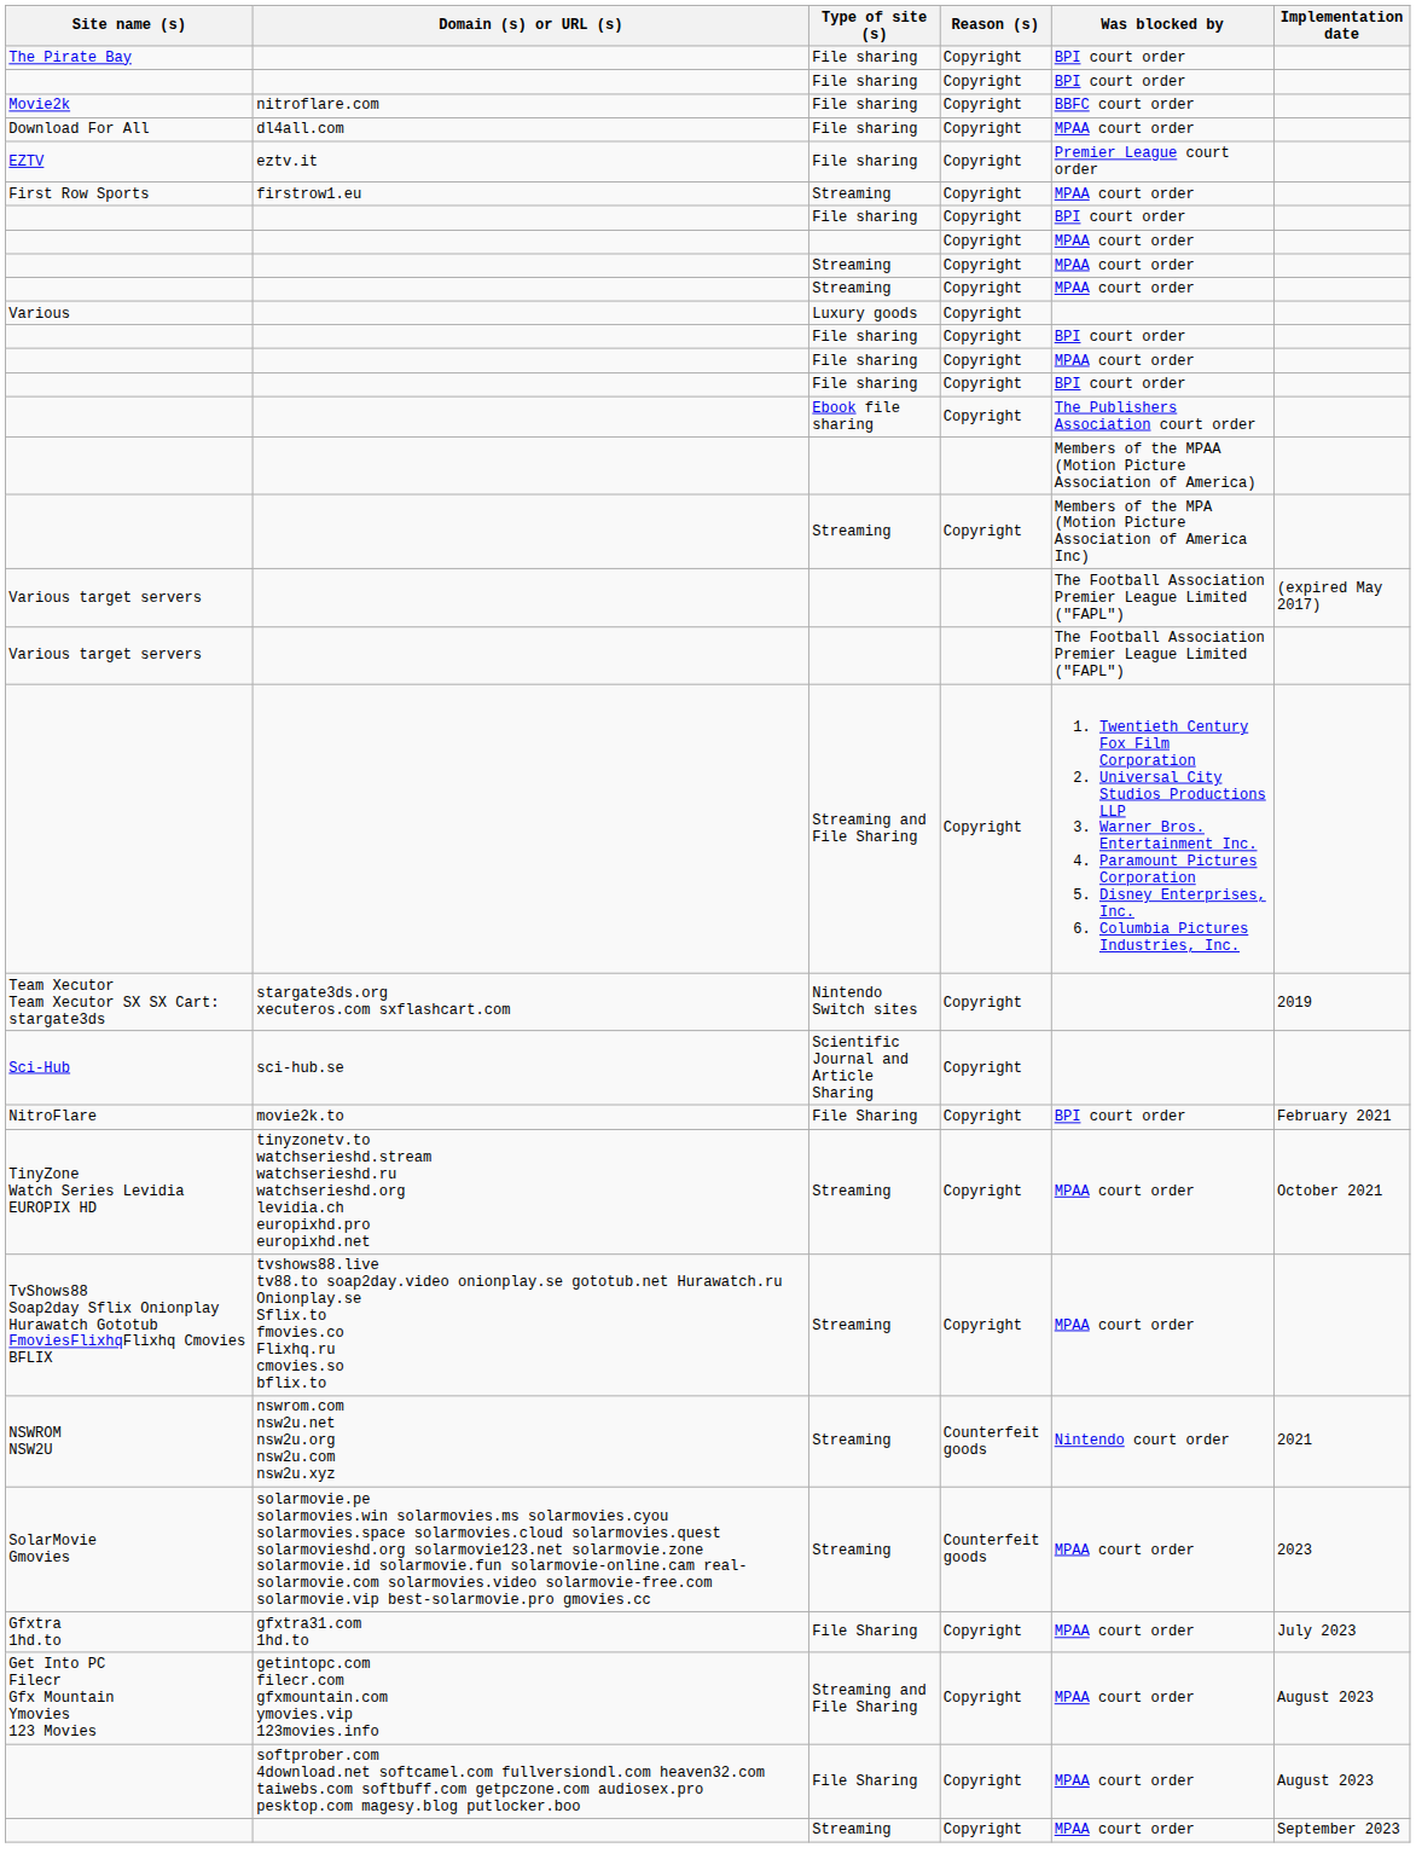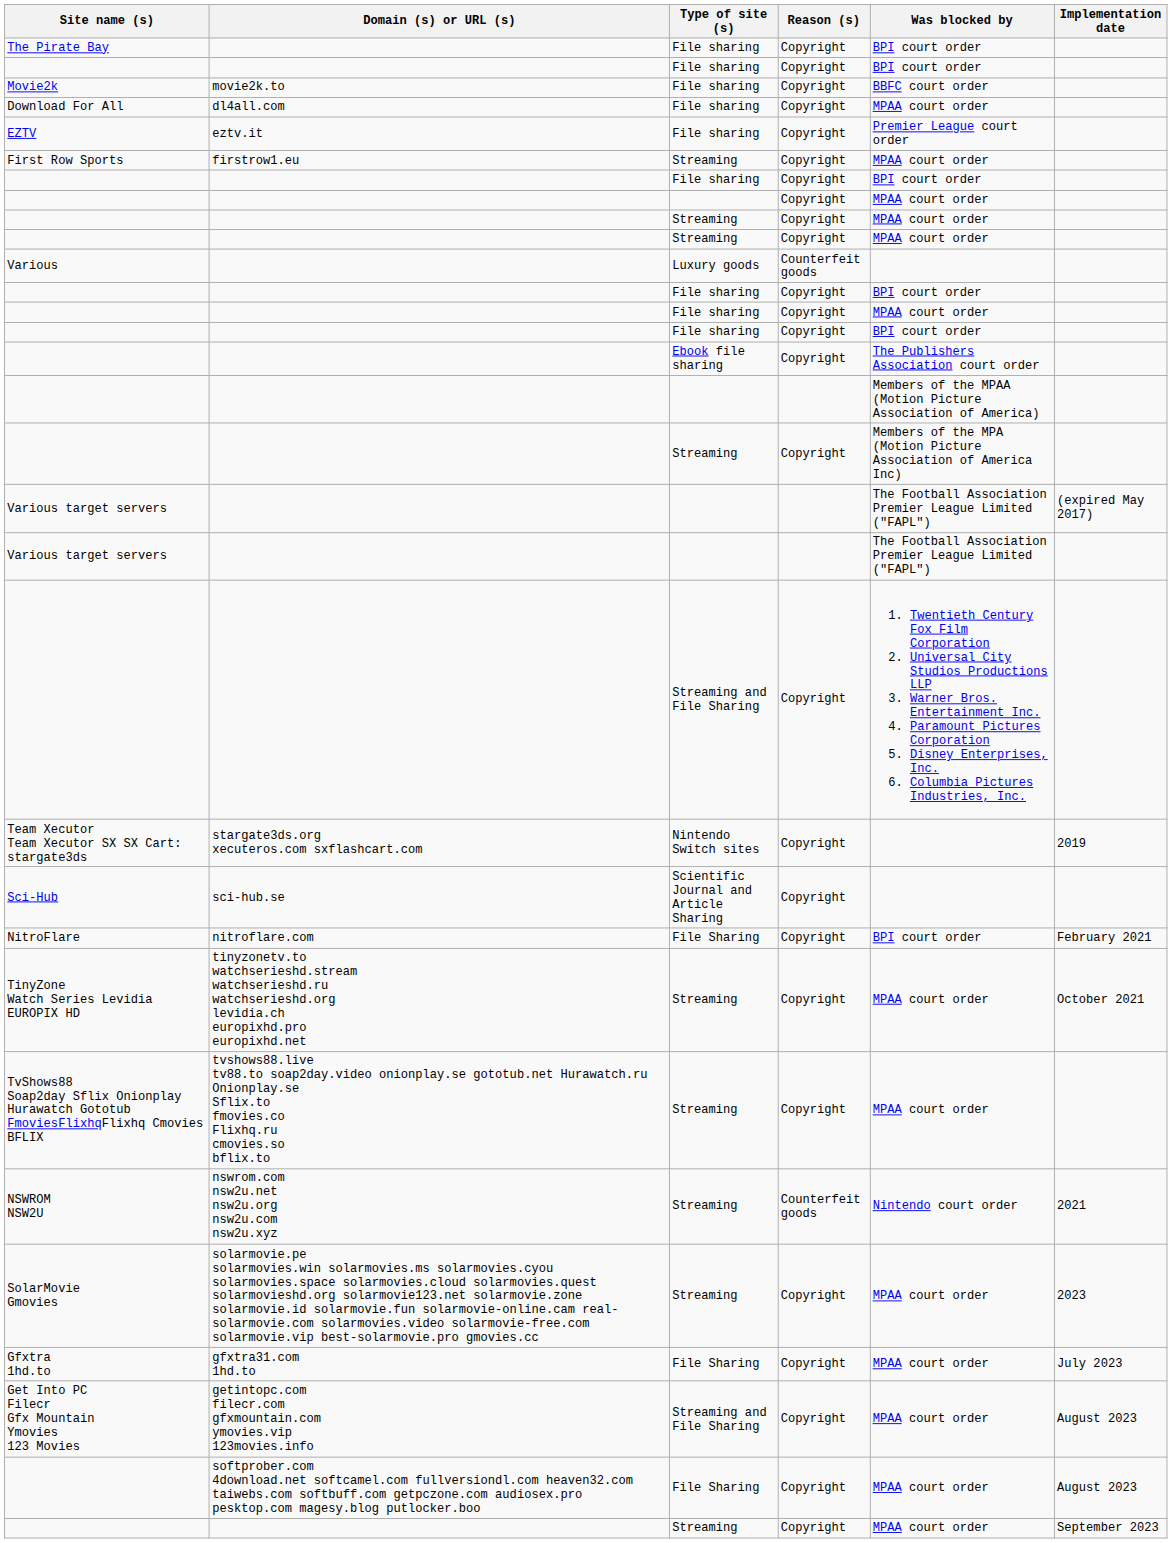Movie2k | Domain (s) or URL (s): nitroflare.com -> movie2k.to
Various | Reason (s): Copyright -> Counterfeit goods
NitroFlare | Domain (s) or URL (s): movie2k.to -> nitroflare.com
SolarMovie Gmovies | Reason (s): Counterfeit goods -> Copyright
